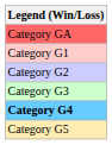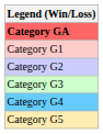row 2 | column 1: normal -> bold
row 6 | column 1: bold -> normal
